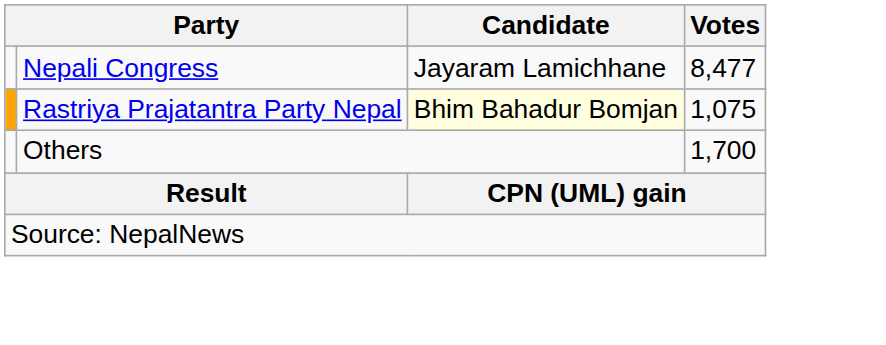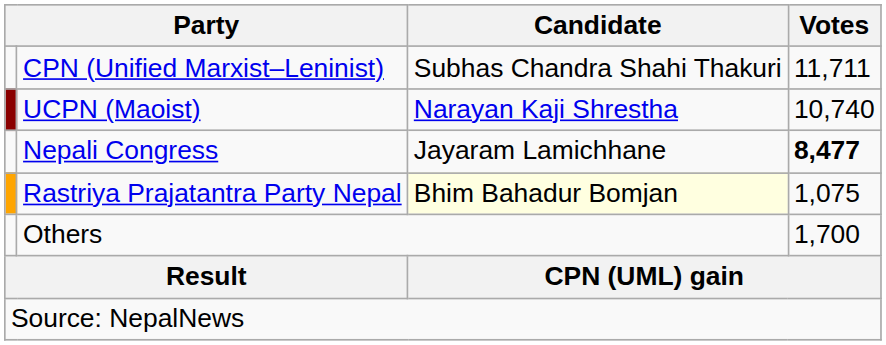+ row: CPN (Unified Marxist–Leninist) | Subhas Chandra Shahi Thakuri | 11,711
+ row: UCPN (Maoist) | Narayan Kaji Shrestha | 10,740
Nepali Congress | Votes: normal -> bold
